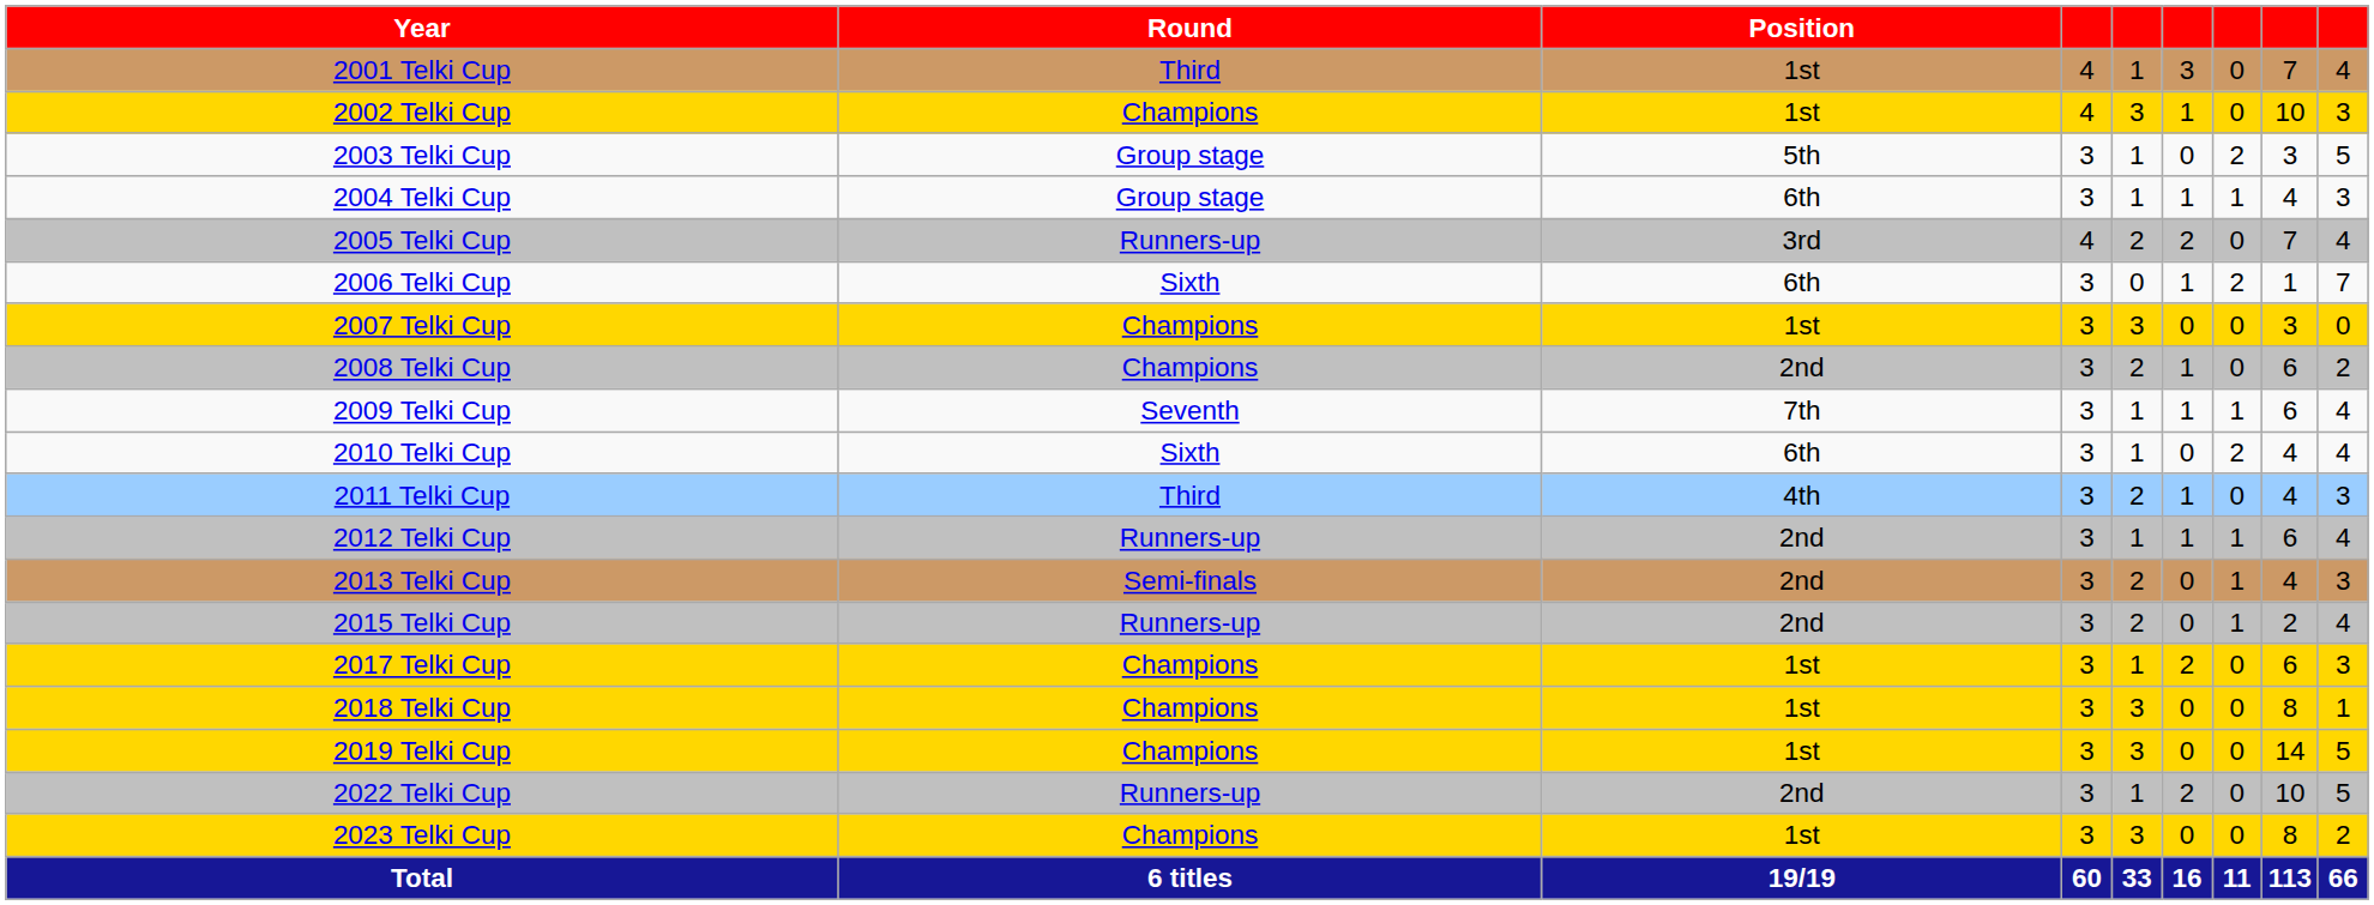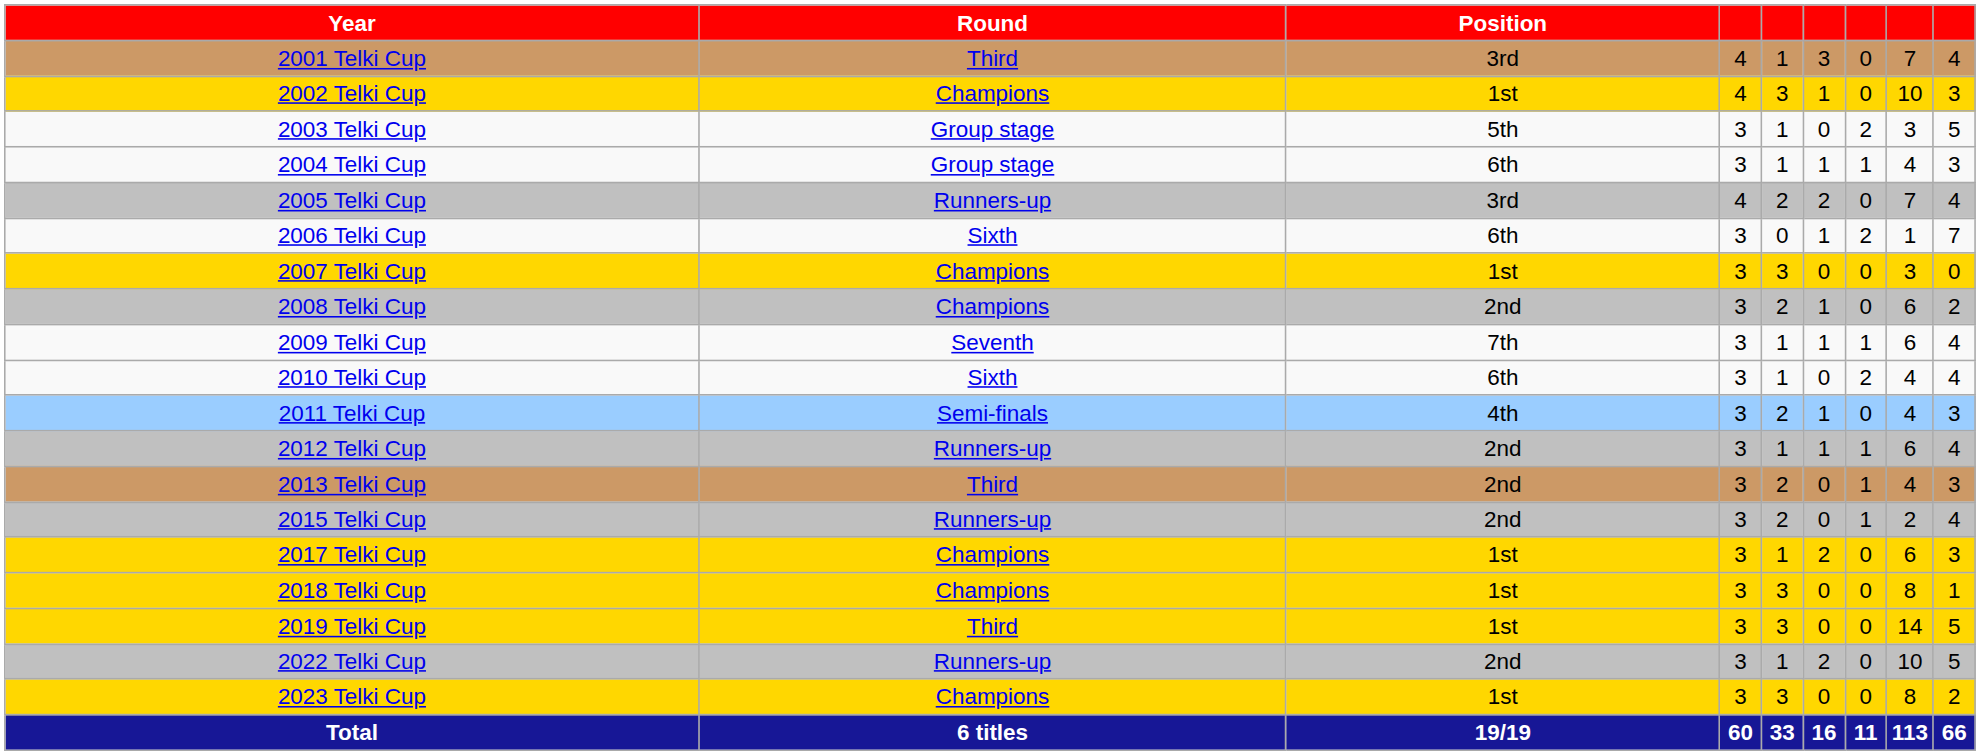2001 Telki Cup | Position: 1st -> 3rd
2011 Telki Cup | Round: Third -> Semi-finals
2013 Telki Cup | Round: Semi-finals -> Third
2019 Telki Cup | Round: Champions -> Third
